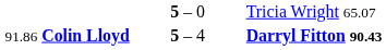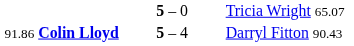91.86 Colin Lloyd | column 3: bold -> normal
